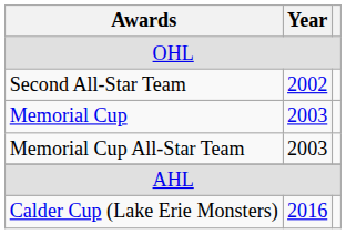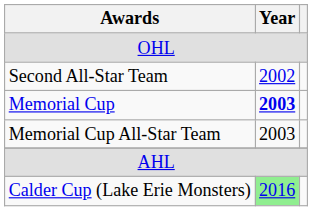Memorial Cup | Year: normal -> bold
Calder Cup (Lake Erie Monsters) | Year: no background -> lightgreen background
